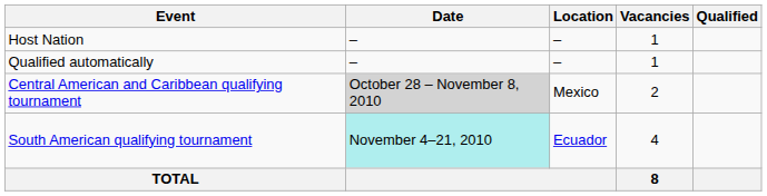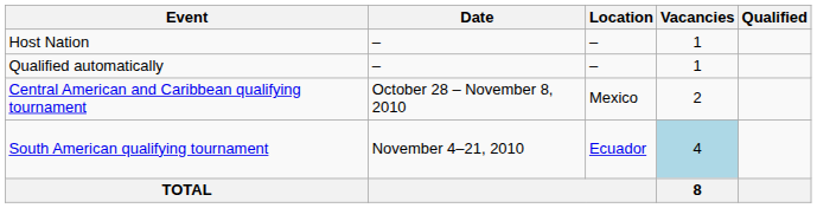Central American and Caribbean qualifying tournament | Date: lightgrey background -> no background
South American qualifying tournament | Date: paleturquoise background -> no background
South American qualifying tournament | Vacancies: no background -> lightblue background
